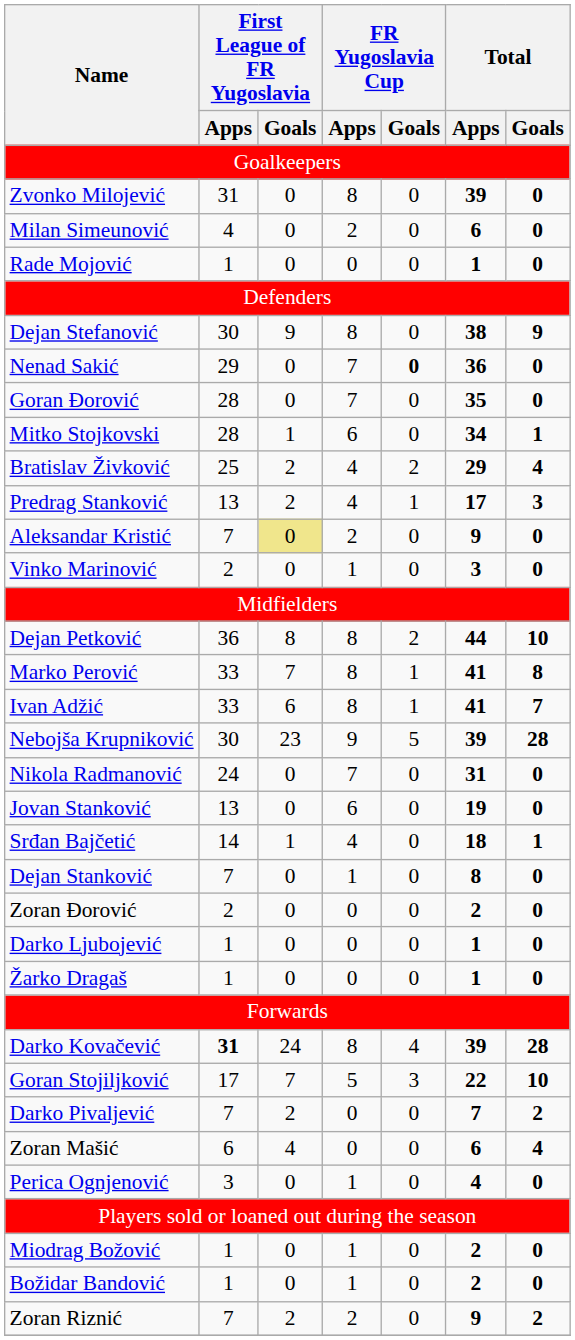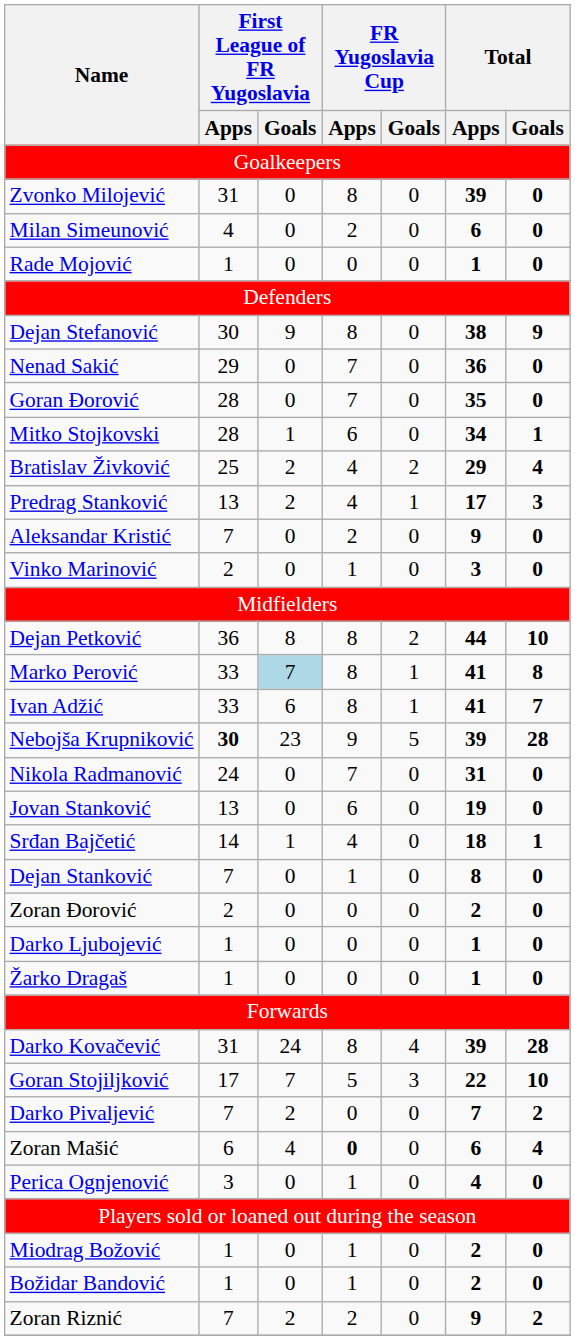Nenad Sakić | FR Yugoslavia Cup / Goals: bold -> normal
Aleksandar Kristić | First League of FR Yugoslavia / Goals: khaki background -> no background
Marko Perović | First League of FR Yugoslavia / Goals: no background -> lightblue background
Nebojša Krupniković | First League of FR Yugoslavia / Apps: normal -> bold
Darko Kovačević | First League of FR Yugoslavia / Apps: bold -> normal
Zoran Mašić | FR Yugoslavia Cup / Apps: normal -> bold
